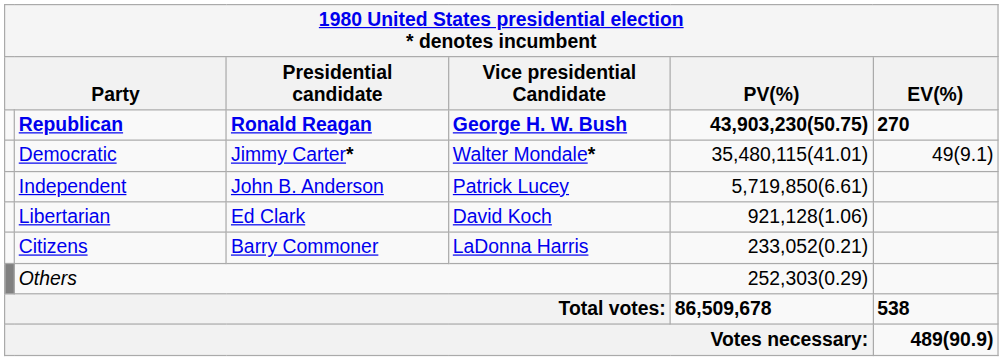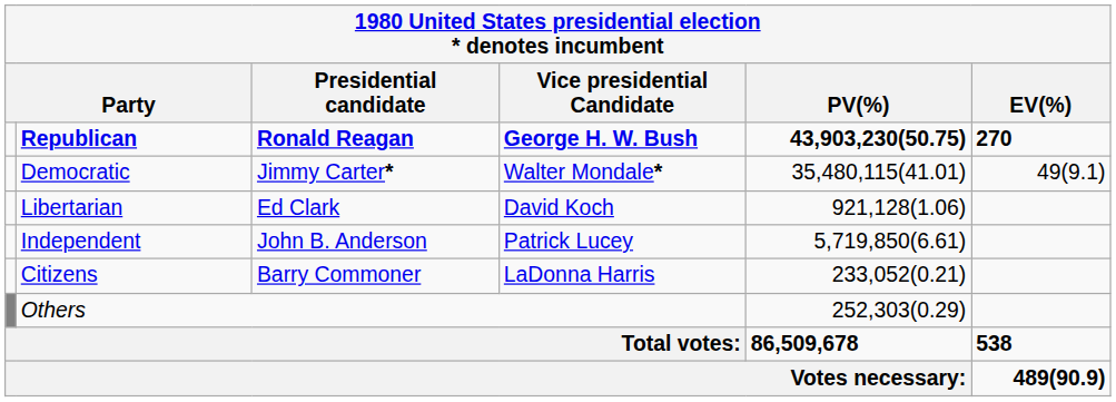rows swapped: Independent <-> Libertarian
